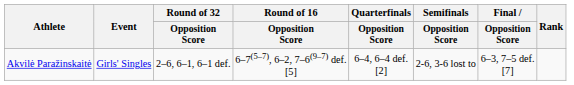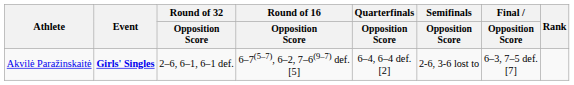Akvilė Paražinskaitė | Event: normal -> bold
